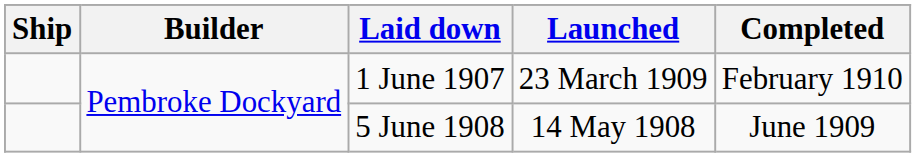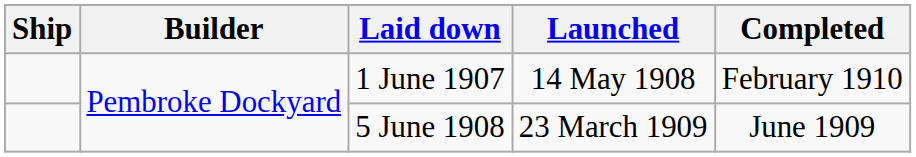1 June 1907 | Launched: 23 March 1909 -> 14 May 1908
5 June 1908 | Launched: 14 May 1908 -> 23 March 1909
